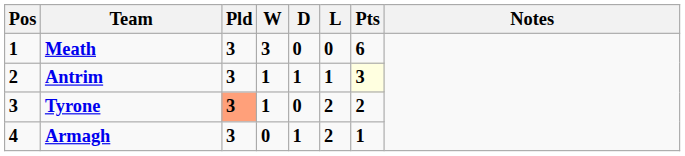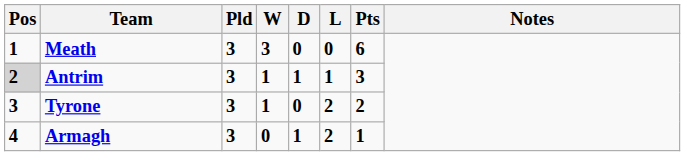Antrim | Pos: no background -> lightgrey background
Antrim | Pts: lightyellow background -> no background
Tyrone | Pld: lightsalmon background -> no background
